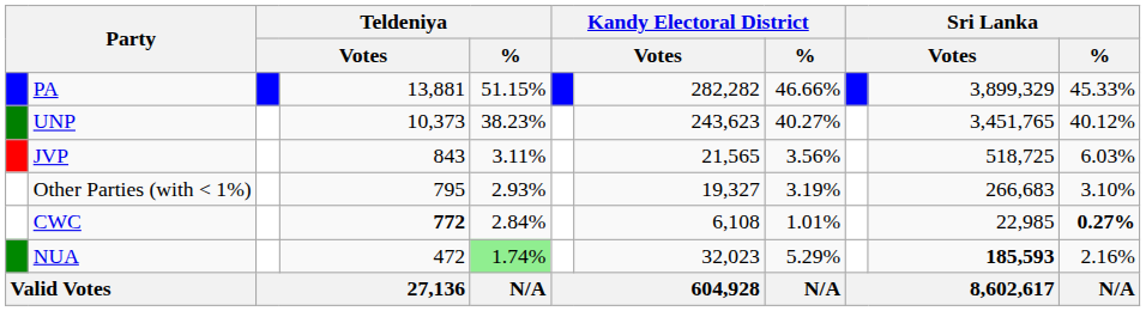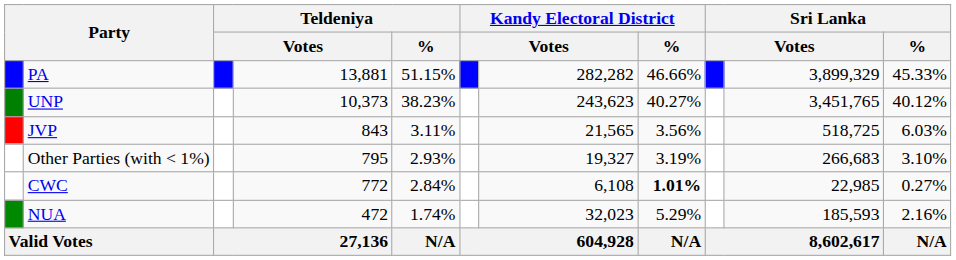CWC | column 4: bold -> normal
CWC | Kandy Electoral District / %: normal -> bold
CWC | Sri Lanka / %: bold -> normal
NUA | Teldeniya / %: lightgreen background -> no background
NUA | column 10: bold -> normal
